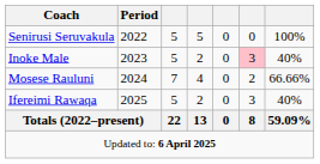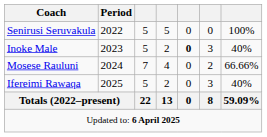Inoke Male | column 5: normal -> bold
Inoke Male | column 6: pink background -> no background
